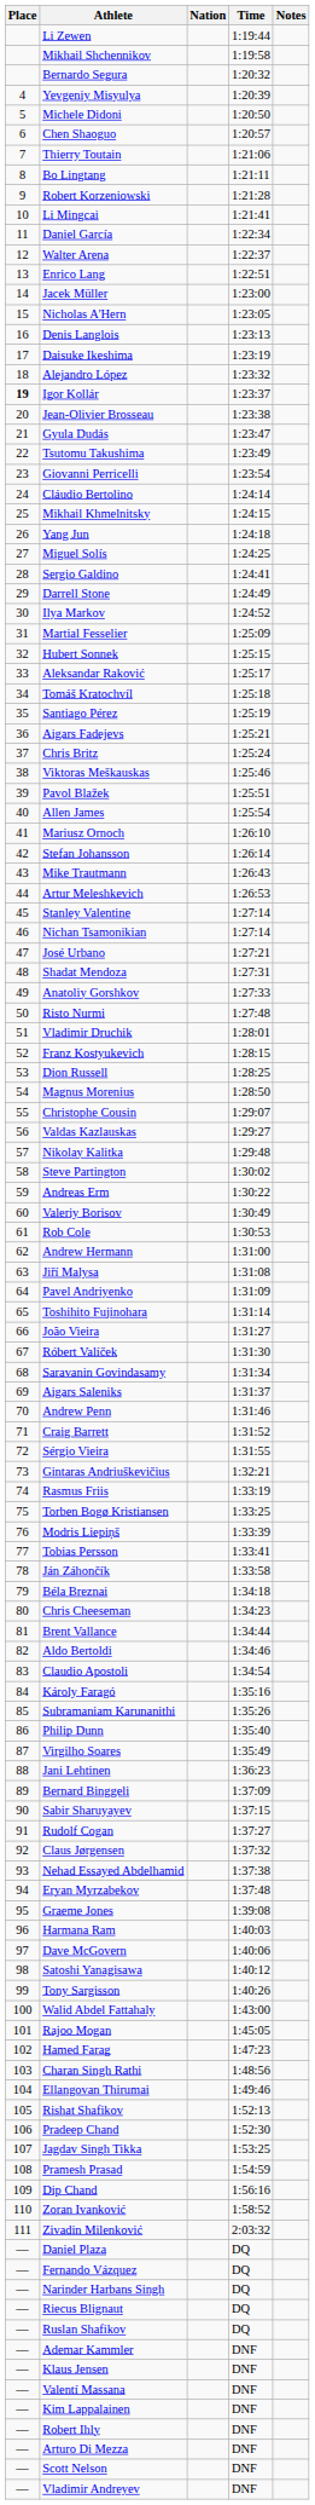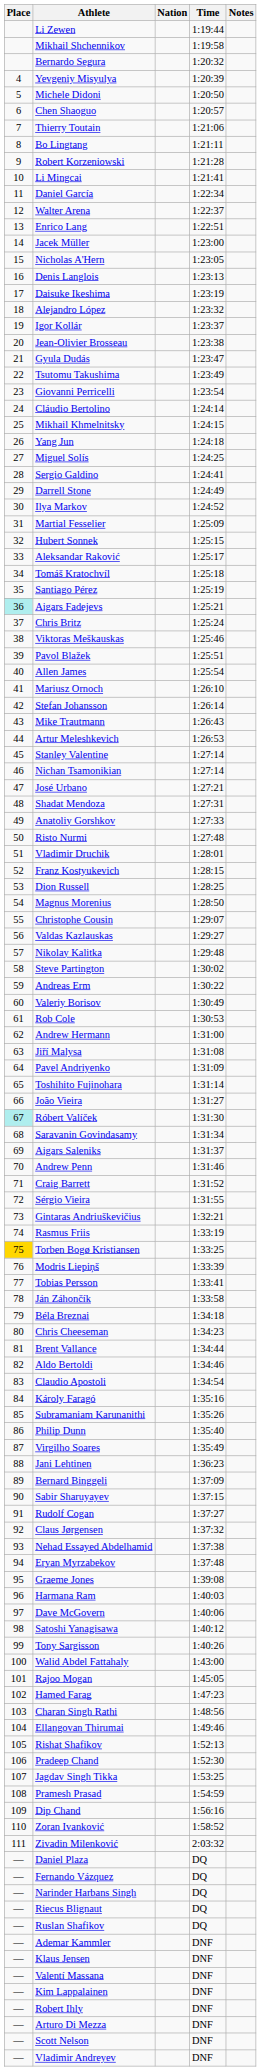Igor Kollár | Place: bold -> normal
Aigars Fadejevs | Place: no background -> paleturquoise background
Róbert Valíček | Place: no background -> paleturquoise background
Torben Bogø Kristiansen | Place: no background -> gold background
